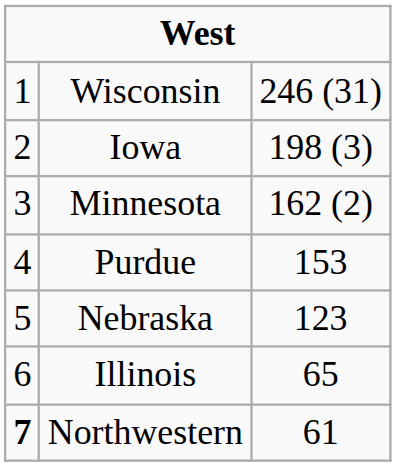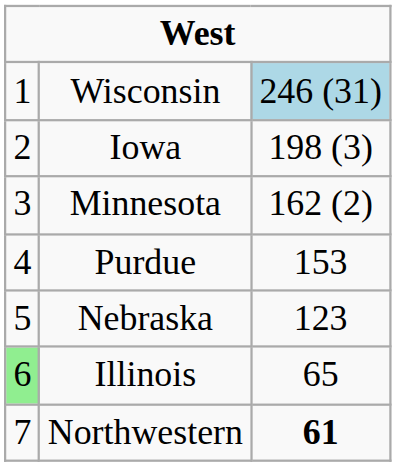Wisconsin | column 3: no background -> lightblue background
Illinois | column 1: no background -> lightgreen background
Northwestern | column 1: bold -> normal
Northwestern | column 3: normal -> bold
